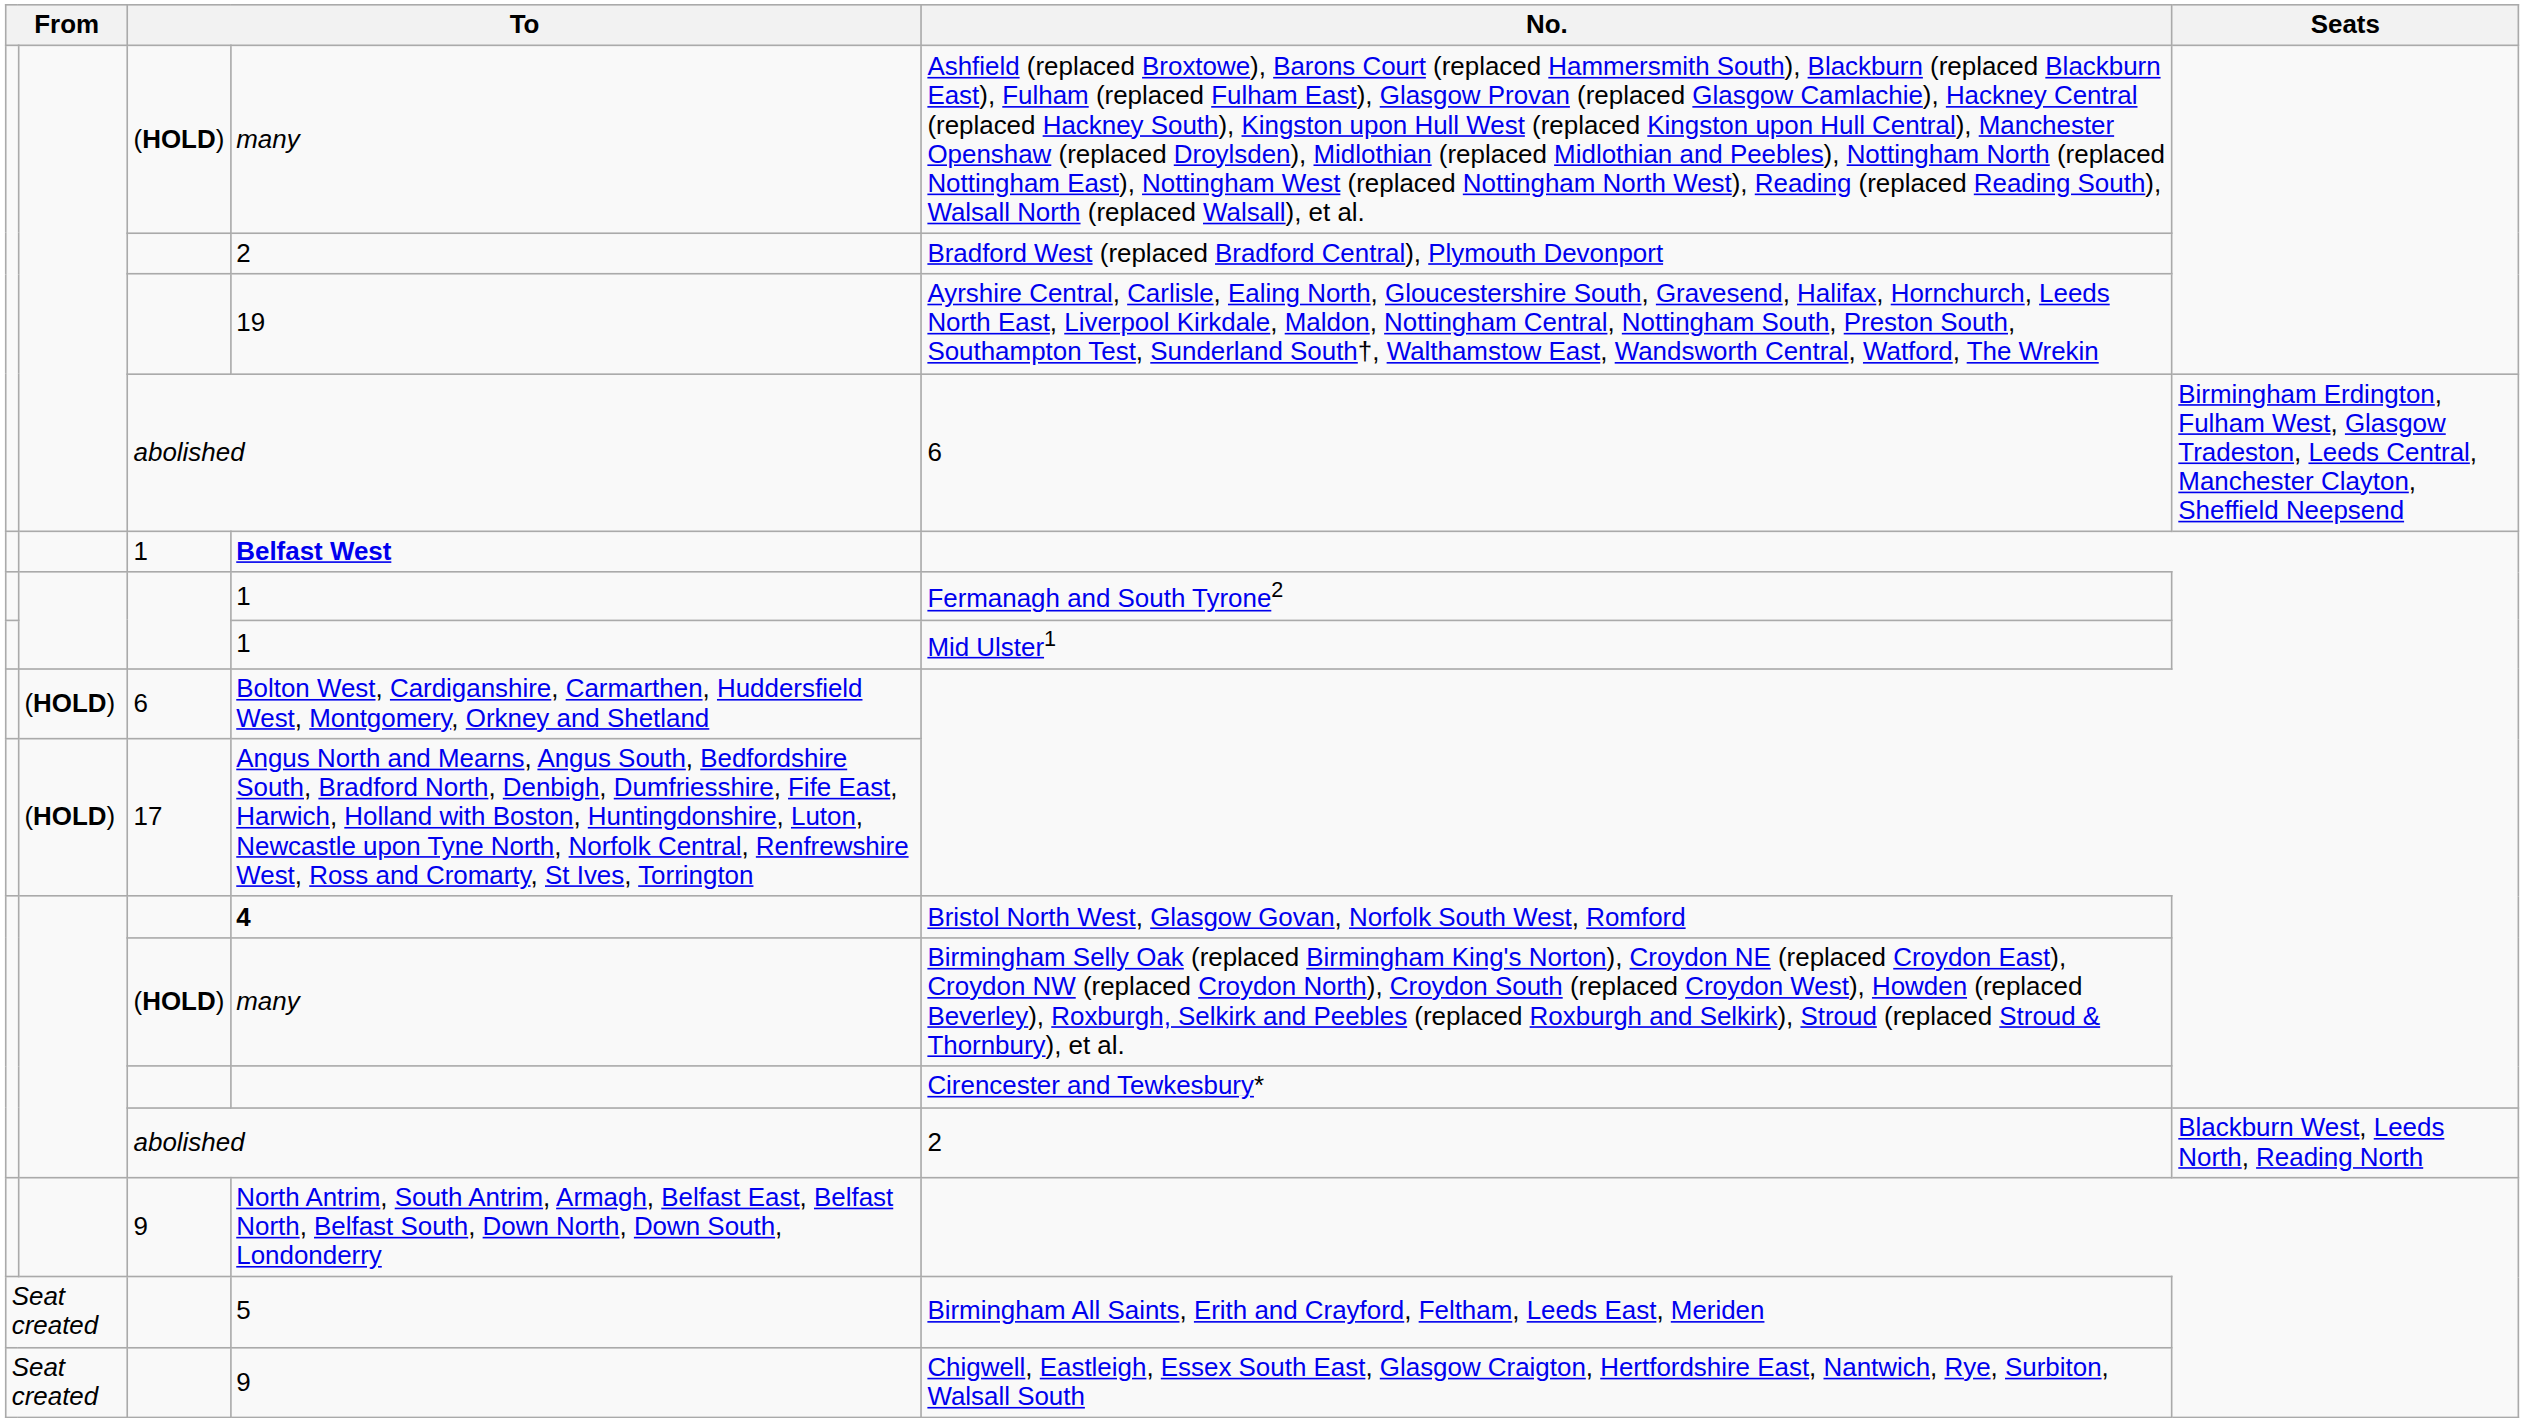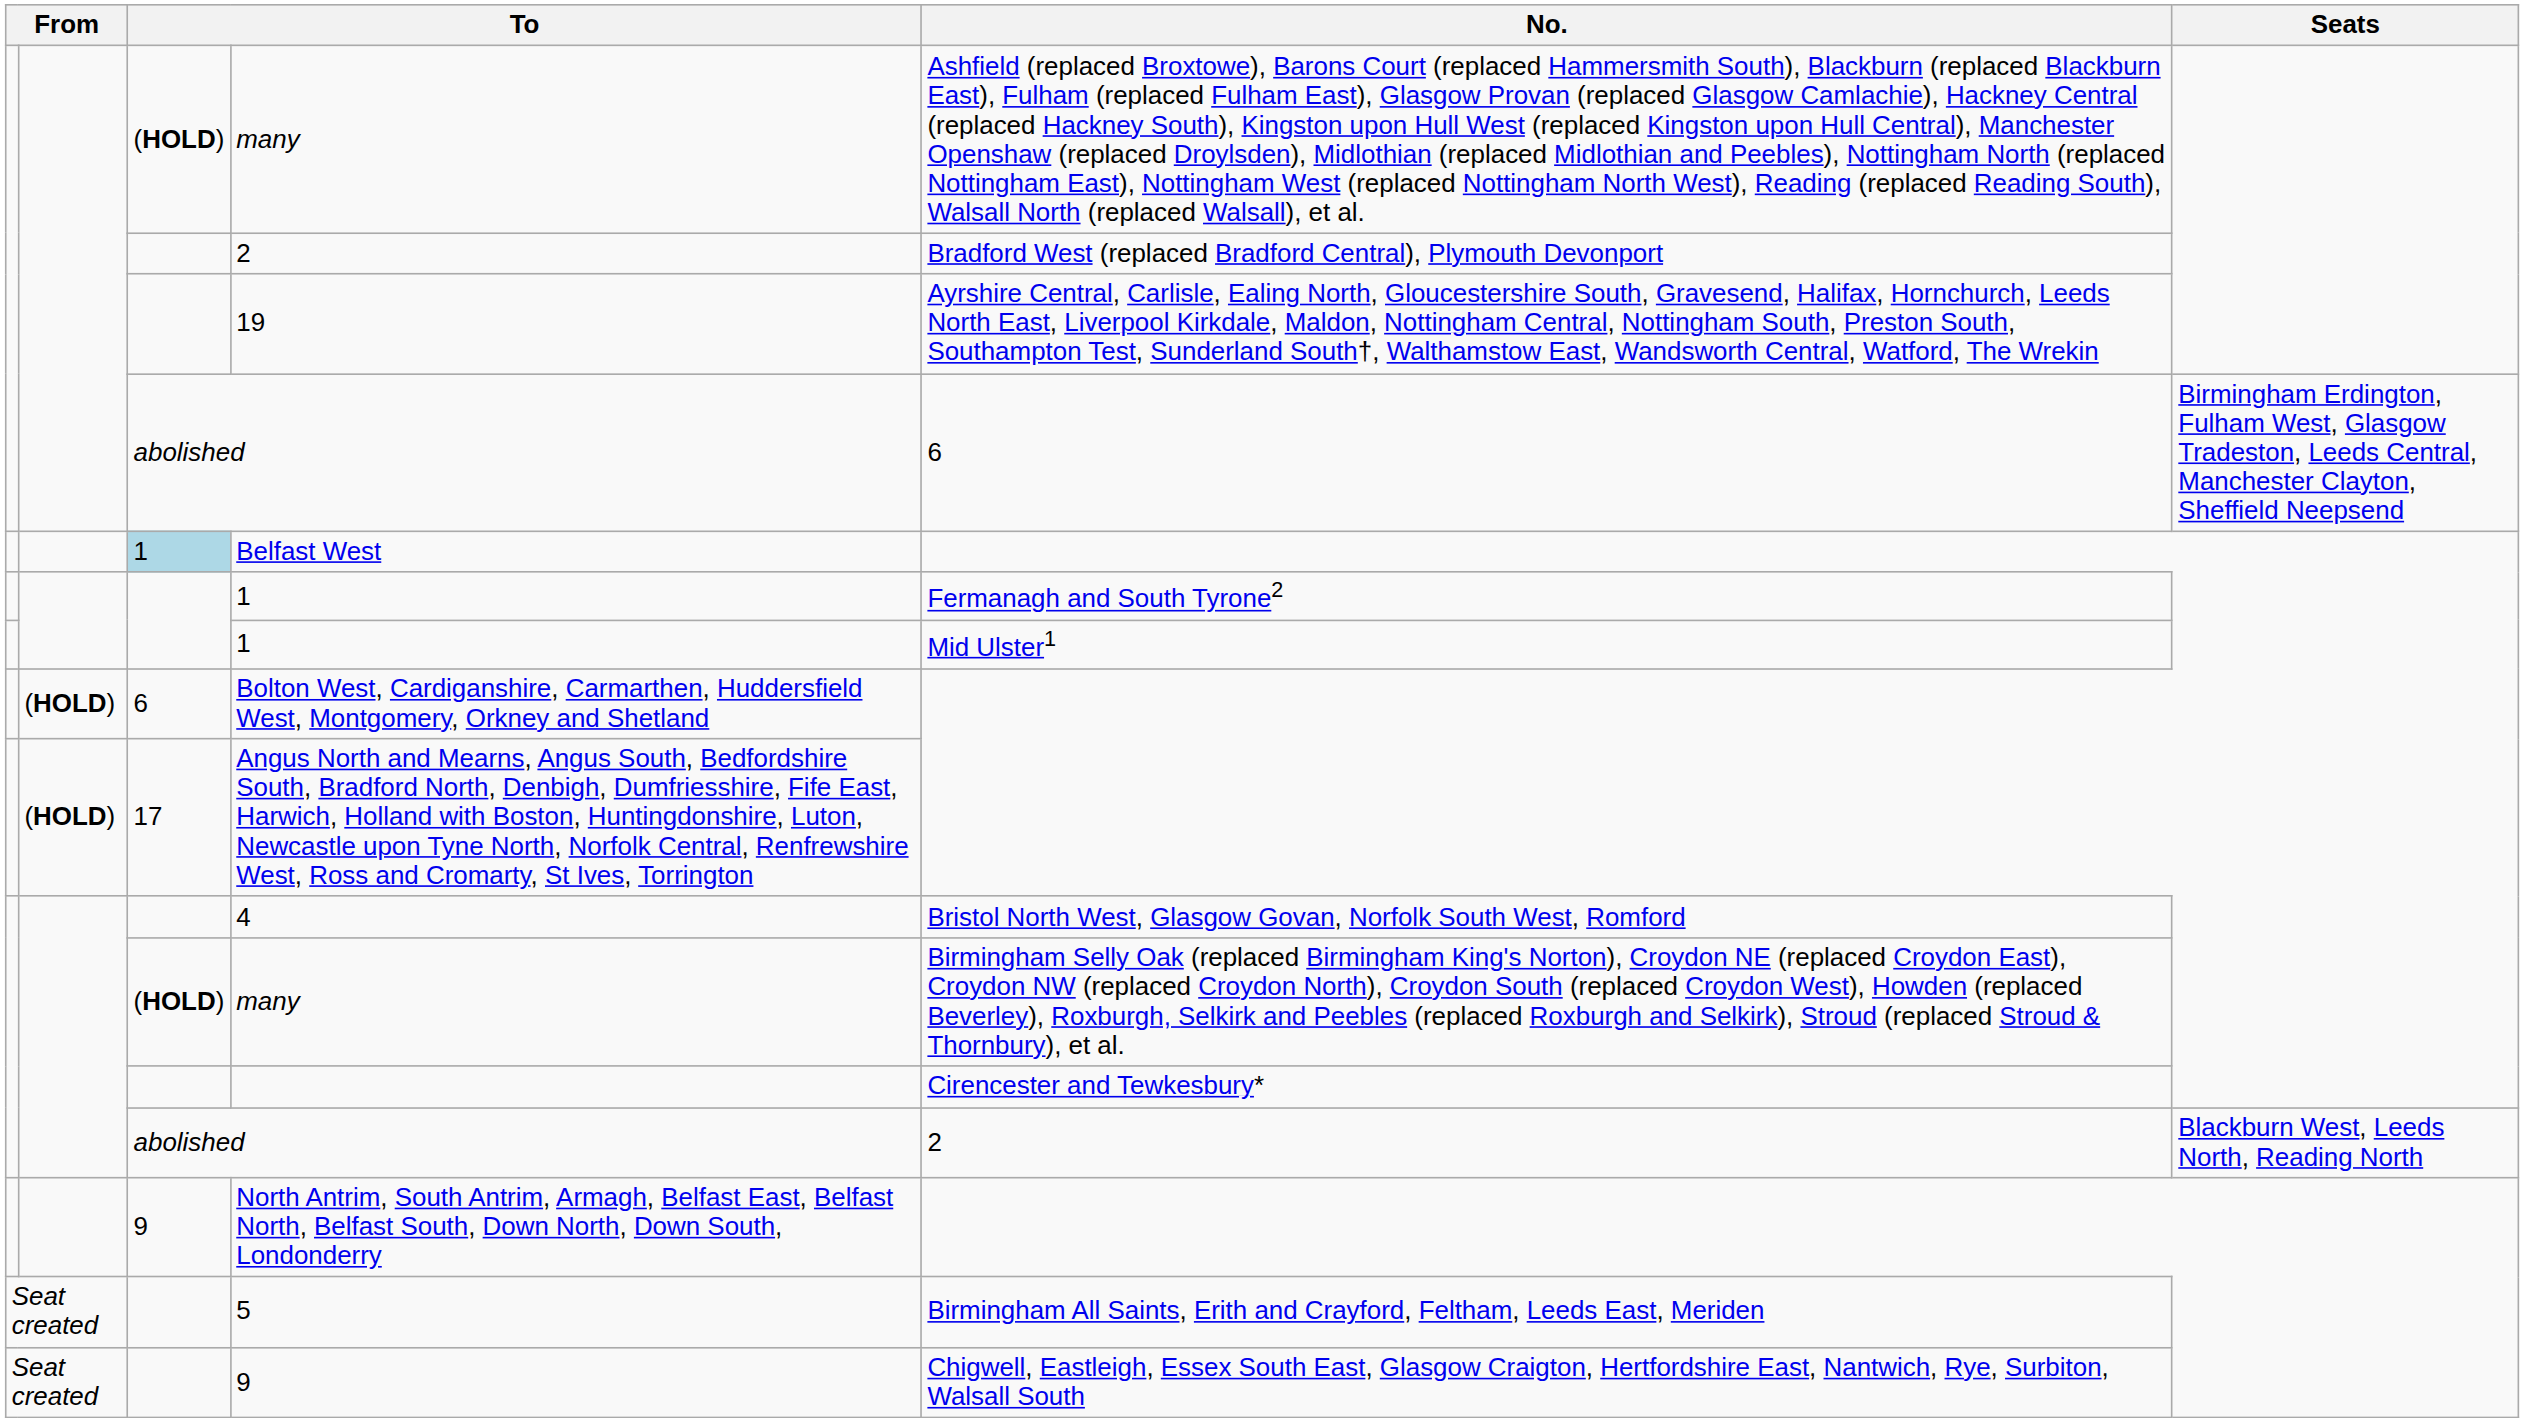Belfast West | column 3: no background -> lightblue background
Belfast West | column 4: bold -> normal
4 | column 4: bold -> normal
